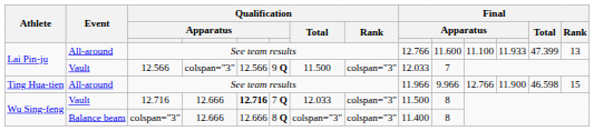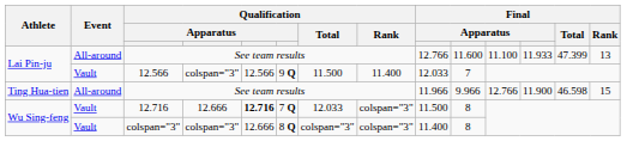row 5 | Qualification / Rank: colspan="3" -> 11.400
row 8 | Event: Balance beam -> Vault
row 8 | column 4: 12.666 -> colspan="3"
